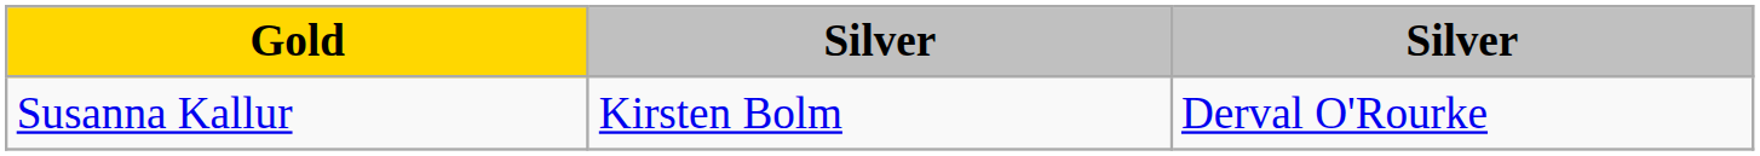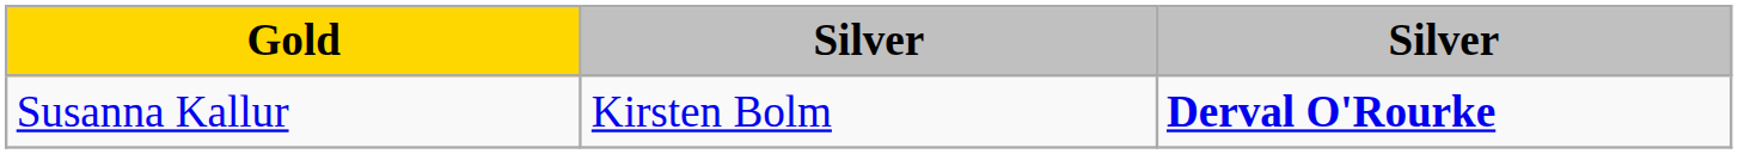Susanna Kallur | column 3: normal -> bold
